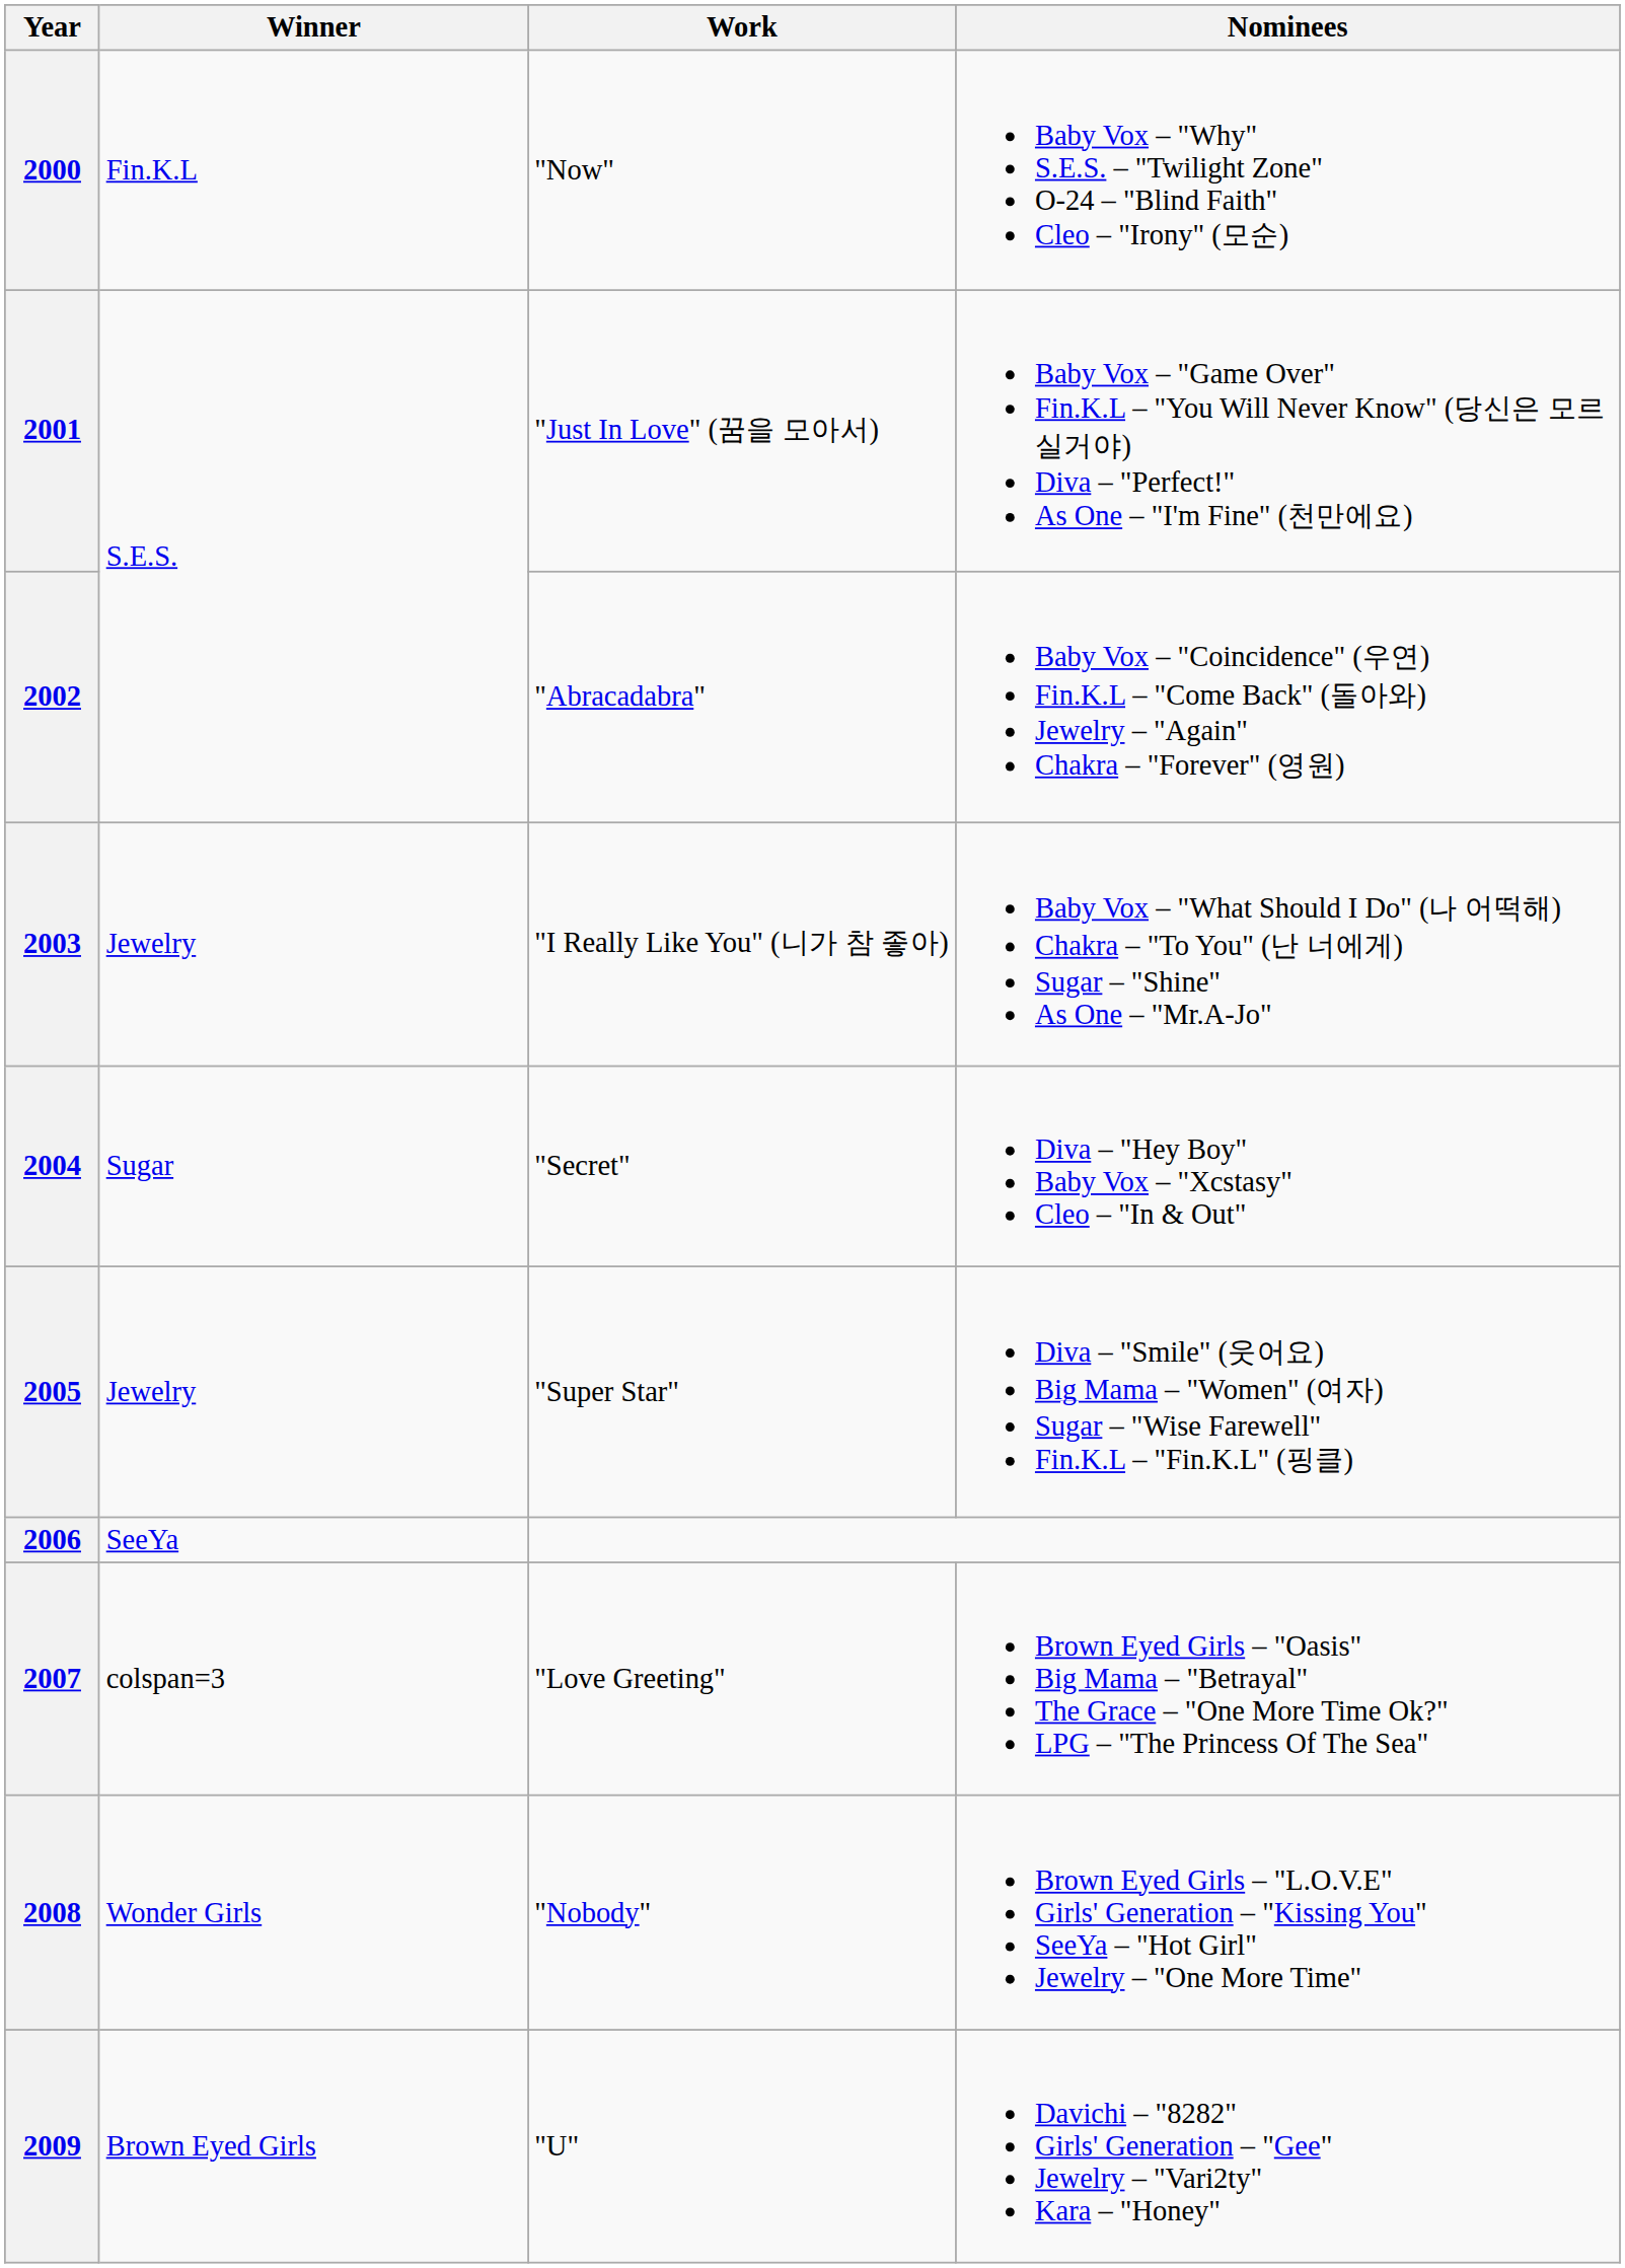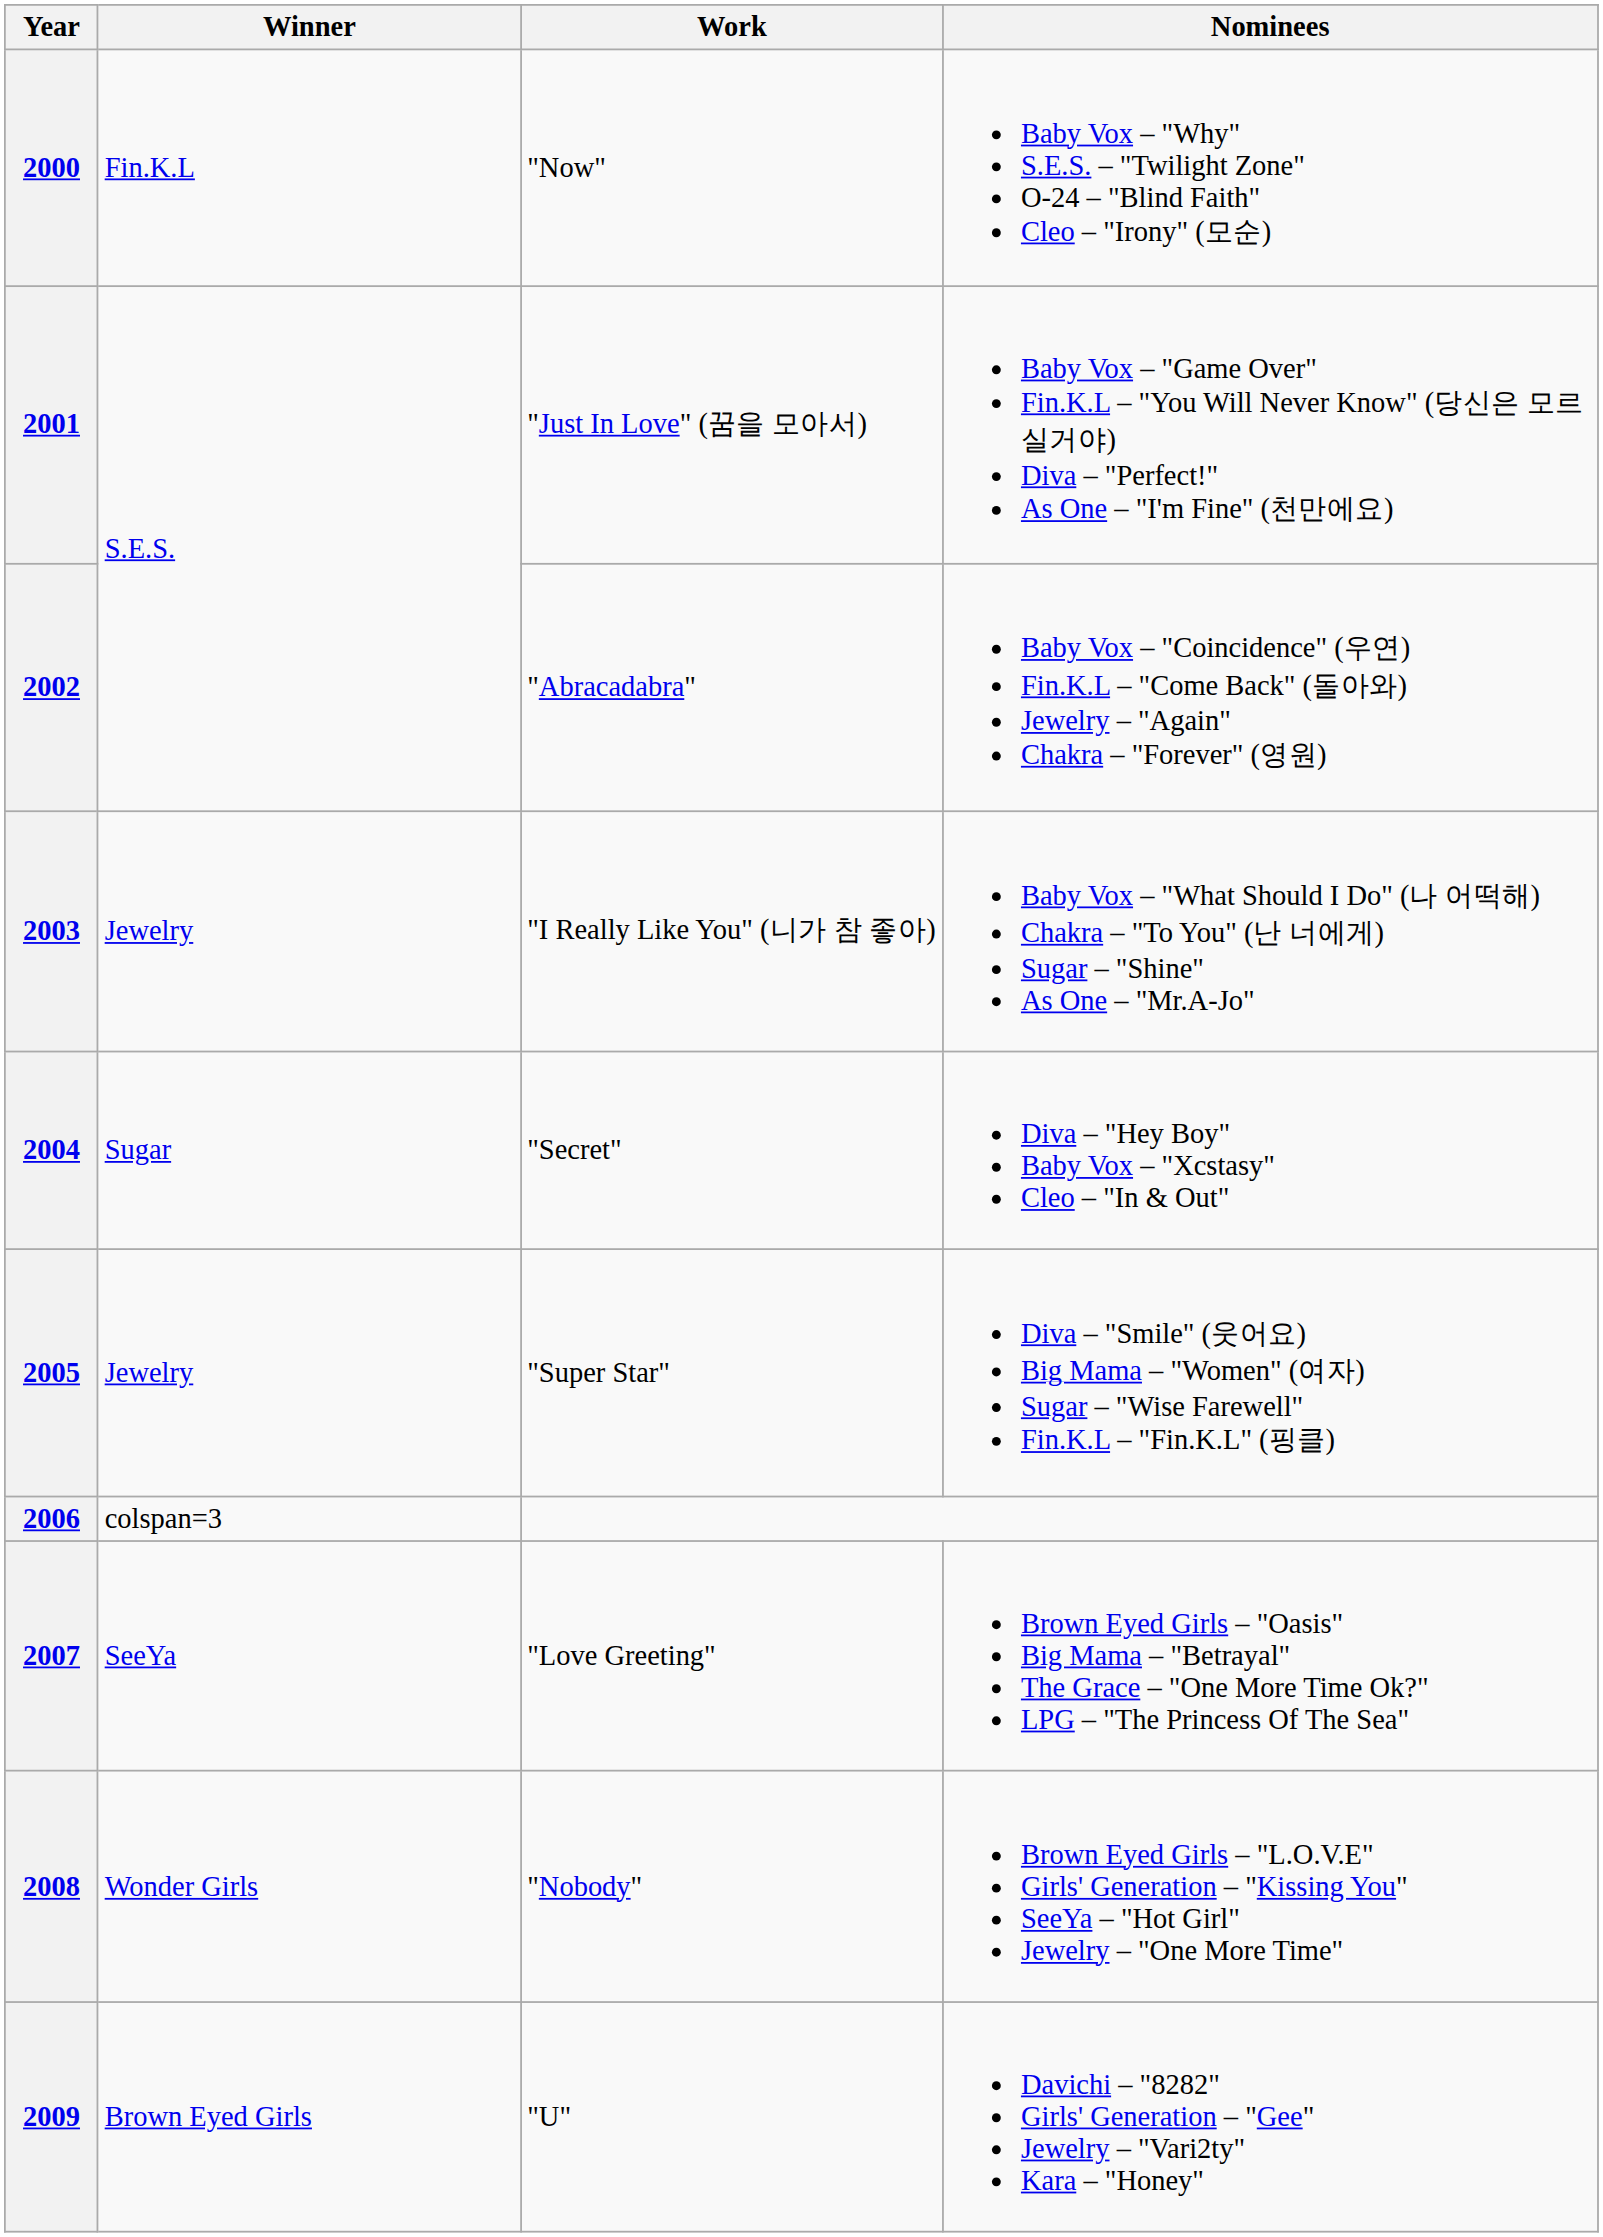2006 | Winner: SeeYa -> colspan=3
2007 | Winner: colspan=3 -> SeeYa
